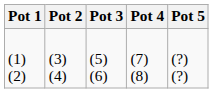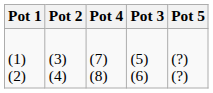columns swapped: Pot 3 <-> Pot 4
